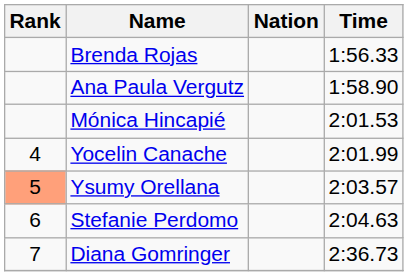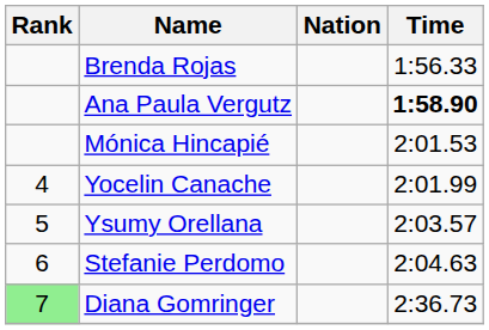Ana Paula Vergutz | Time: normal -> bold
Ysumy Orellana | Rank: lightsalmon background -> no background
Diana Gomringer | Rank: no background -> lightgreen background
